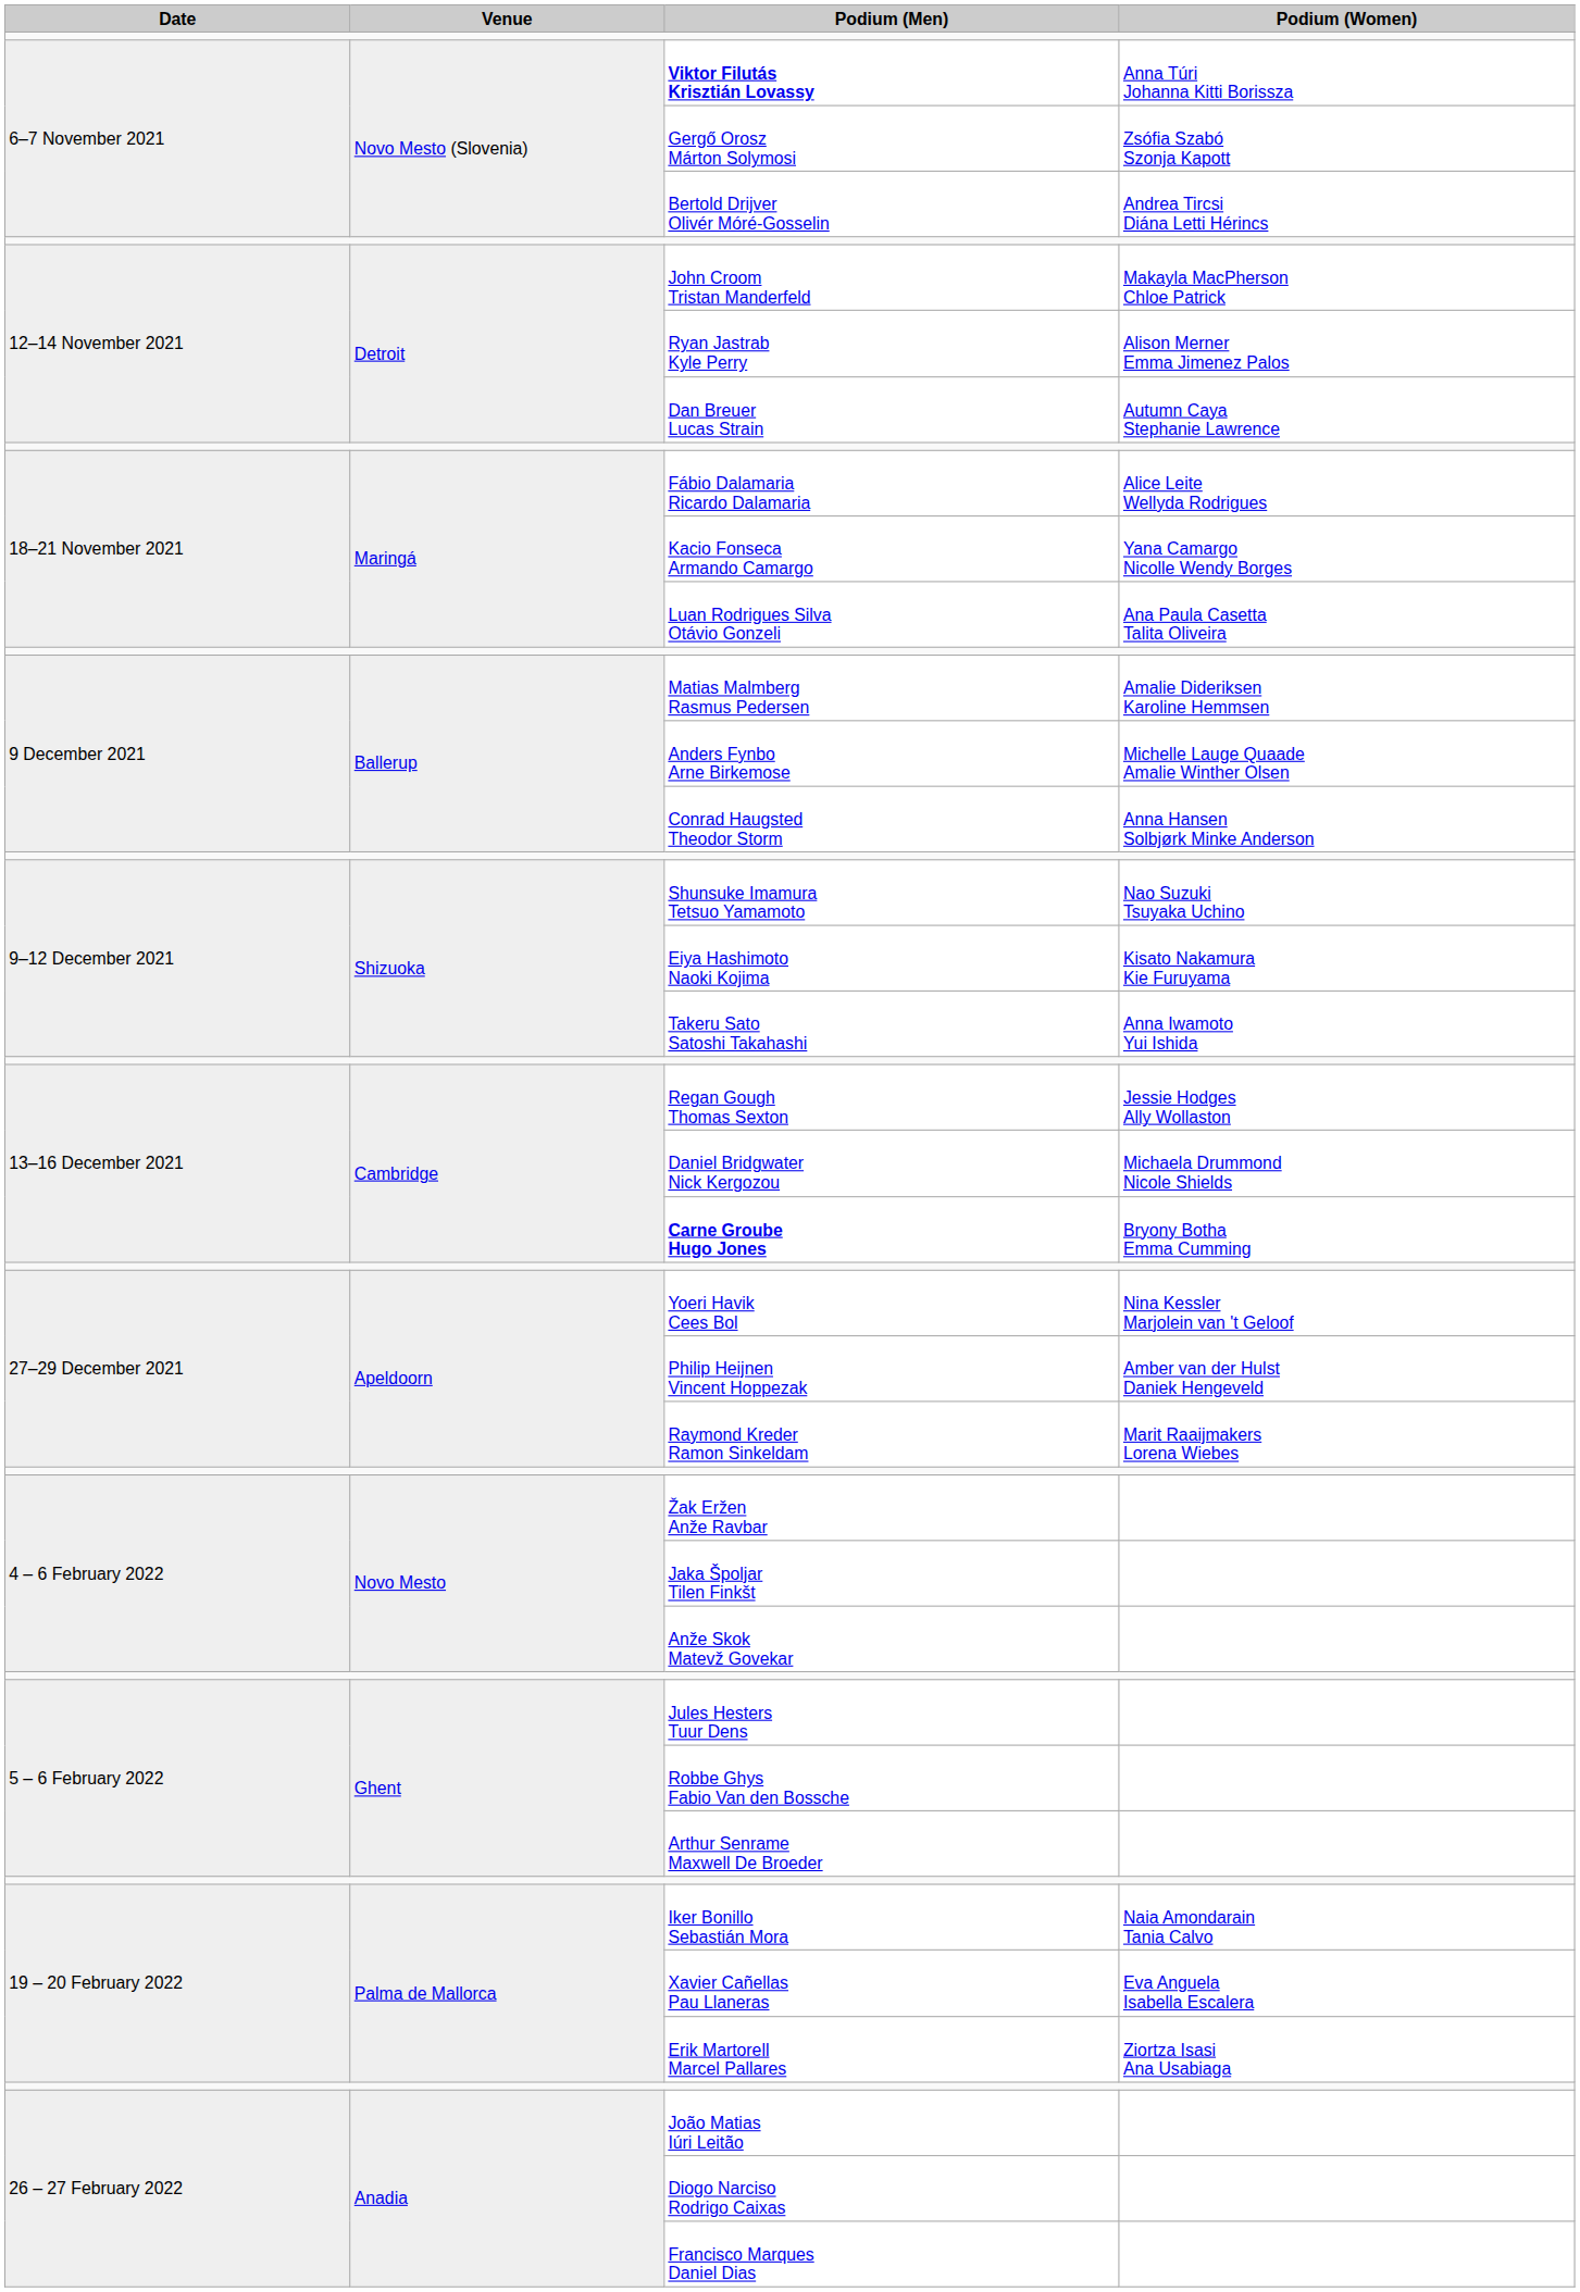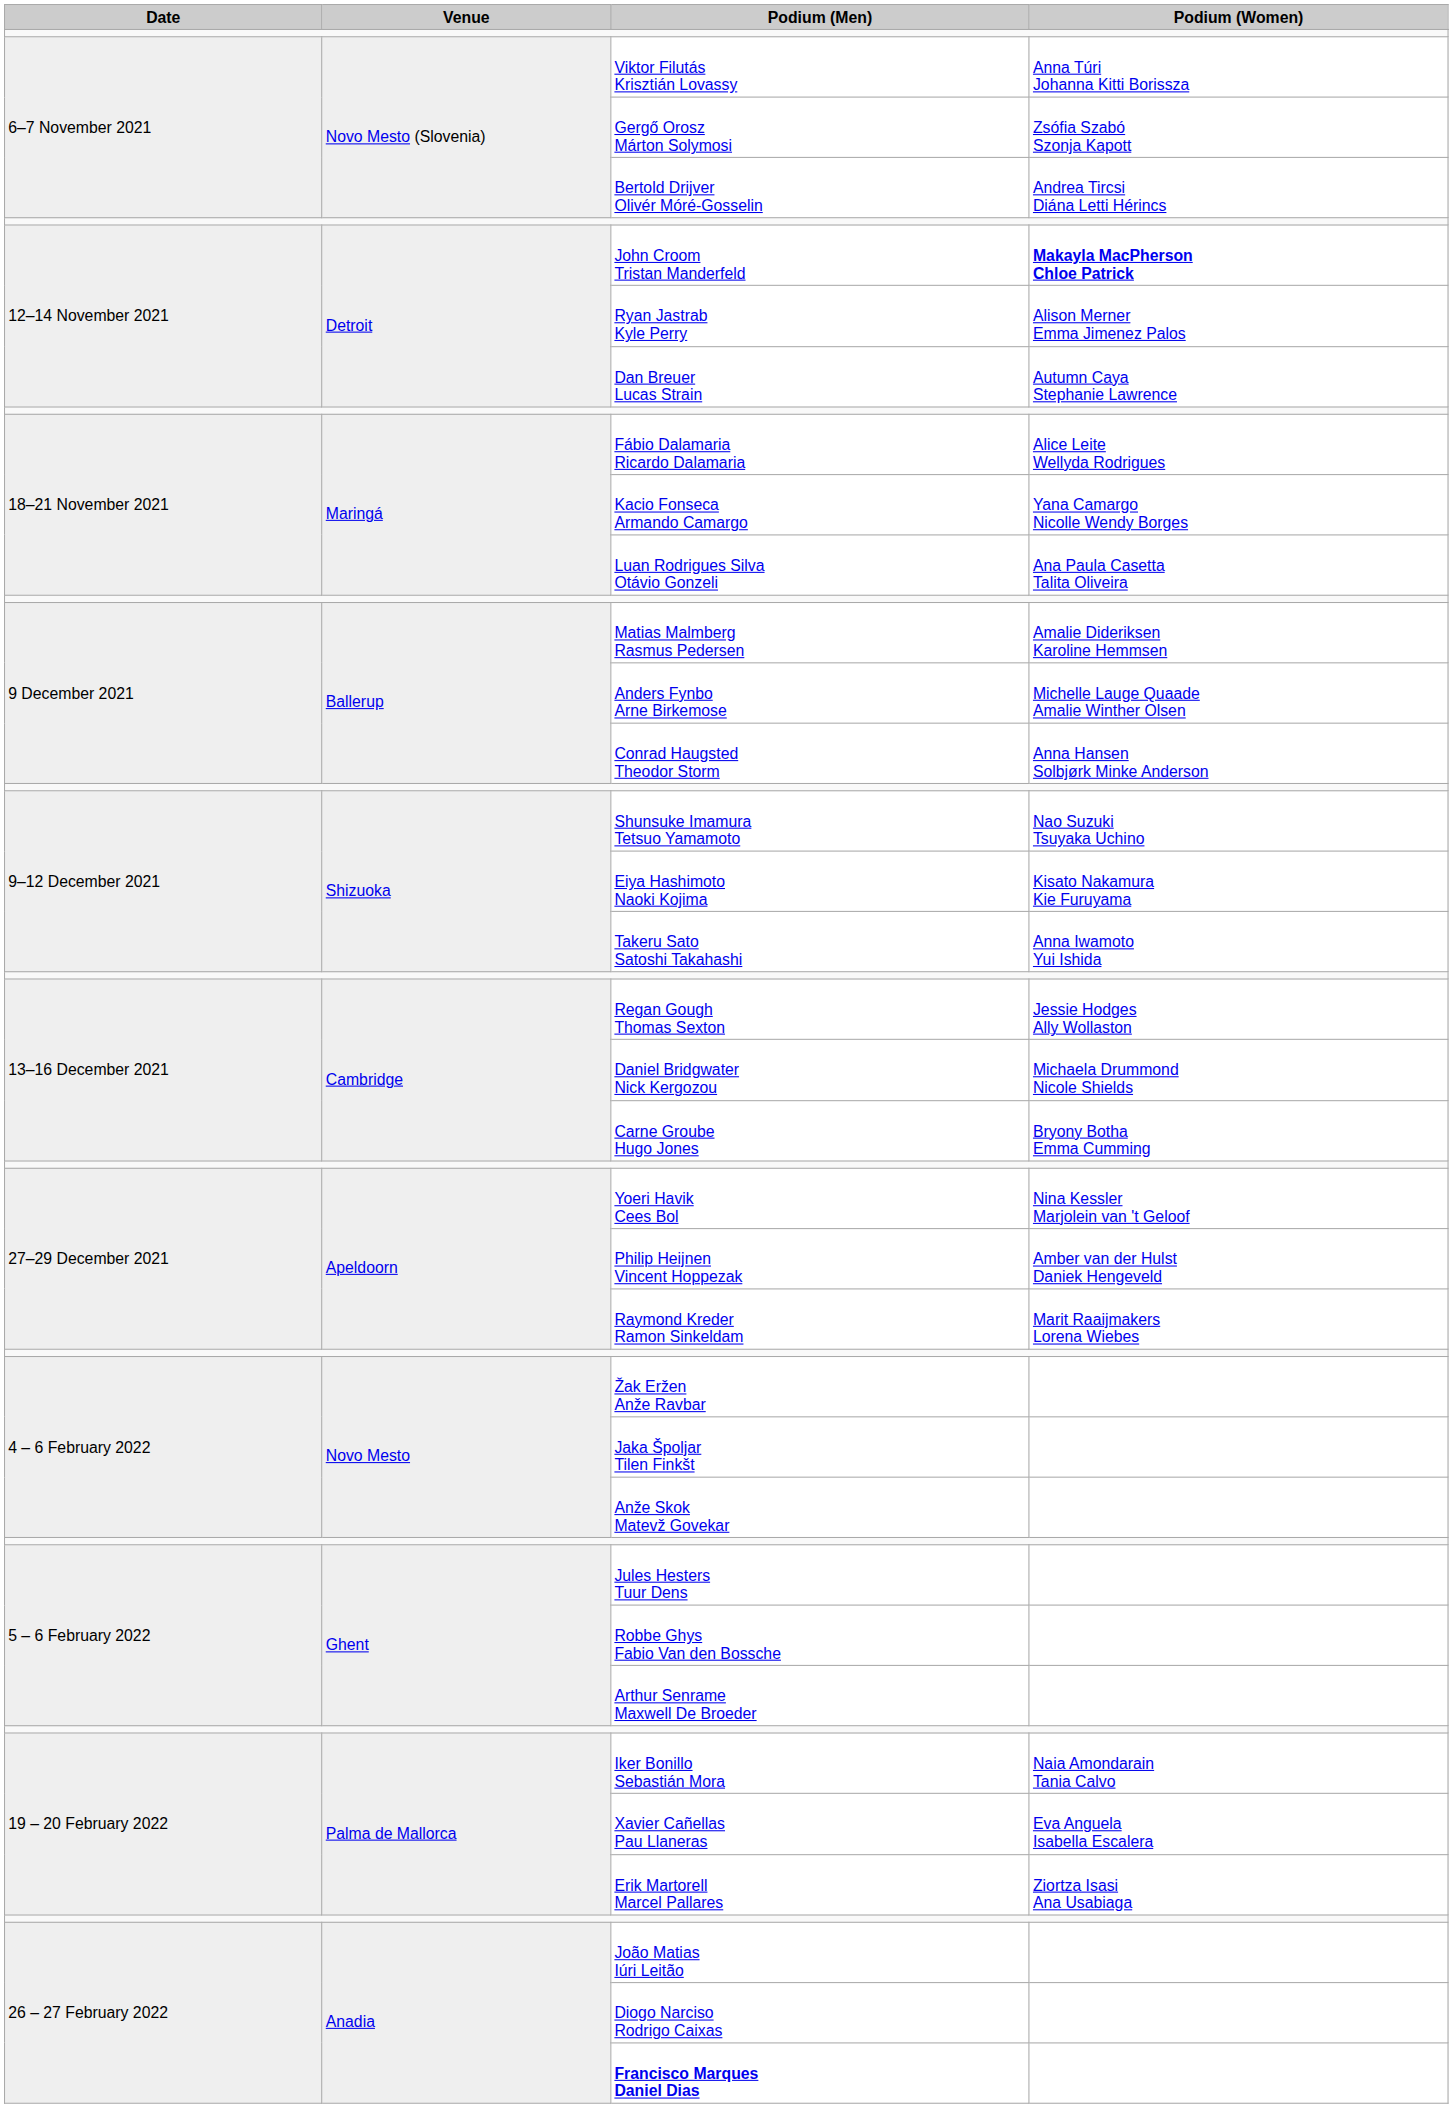Viktor Filutás Krisztián Lovassy | Podium (Men): bold -> normal
John Croom Tristan Manderfeld | Podium (Women): normal -> bold
Carne Groube Hugo Jones | Podium (Men): bold -> normal
Francisco Marques Daniel Dias | Podium (Men): normal -> bold
